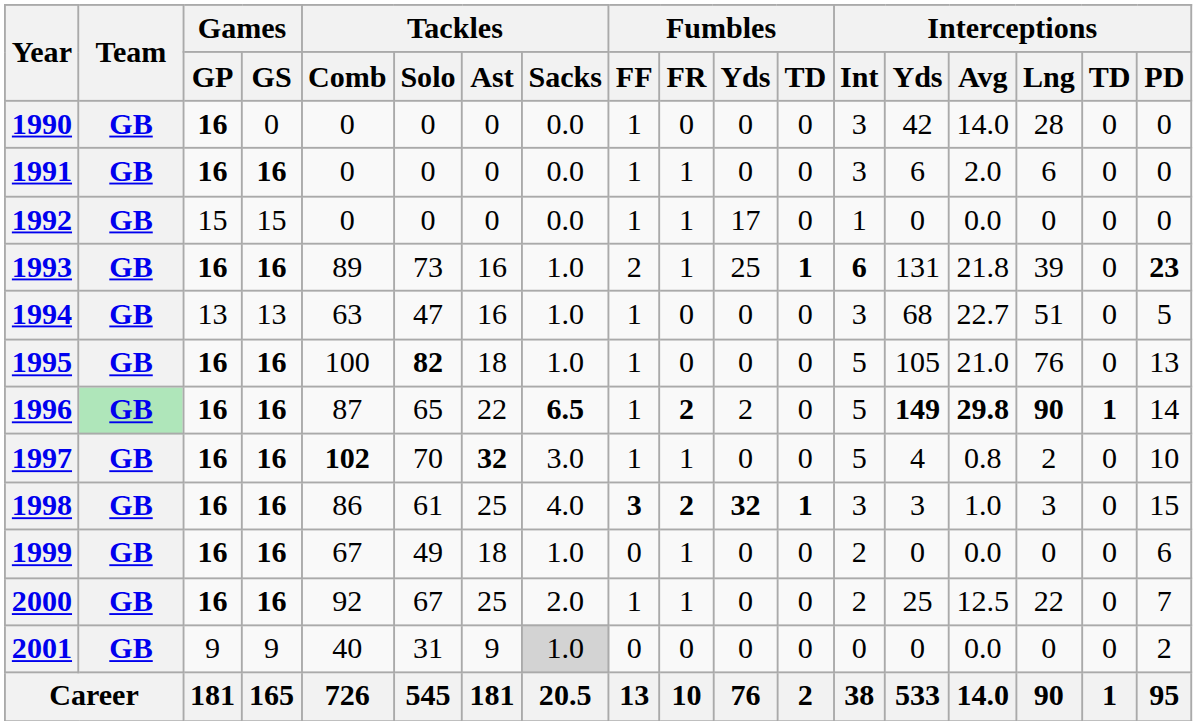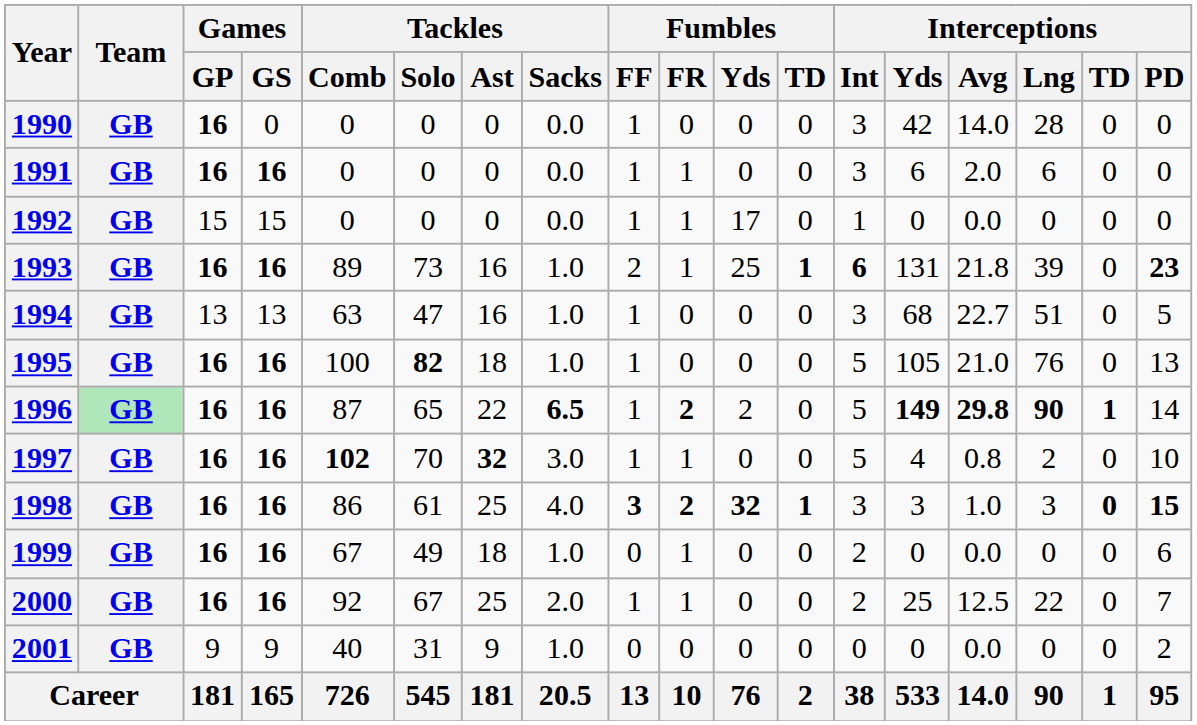1998 | Interceptions / TD: normal -> bold
1998 | Interceptions / PD: normal -> bold
2001 | Tackles / Sacks: lightgrey background -> no background
